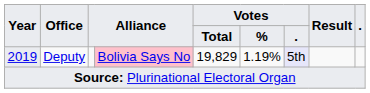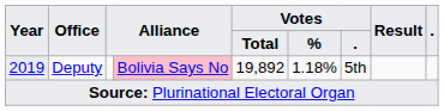2019 | Votes / Total: 19,829 -> 19,892
2019 | Votes / %: 1.19% -> 1.18%
2019 | Votes / .: lavender background -> no background
